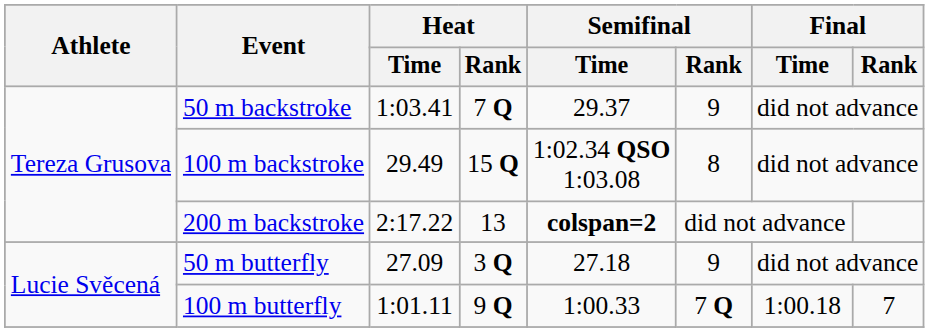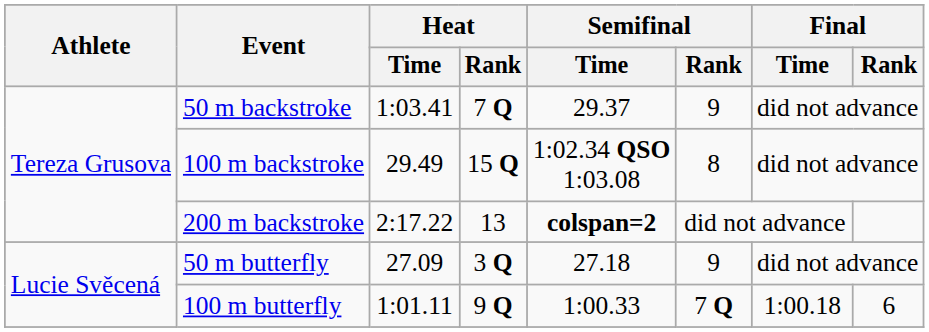100 m butterfly | Final / Rank: 7 -> 6
